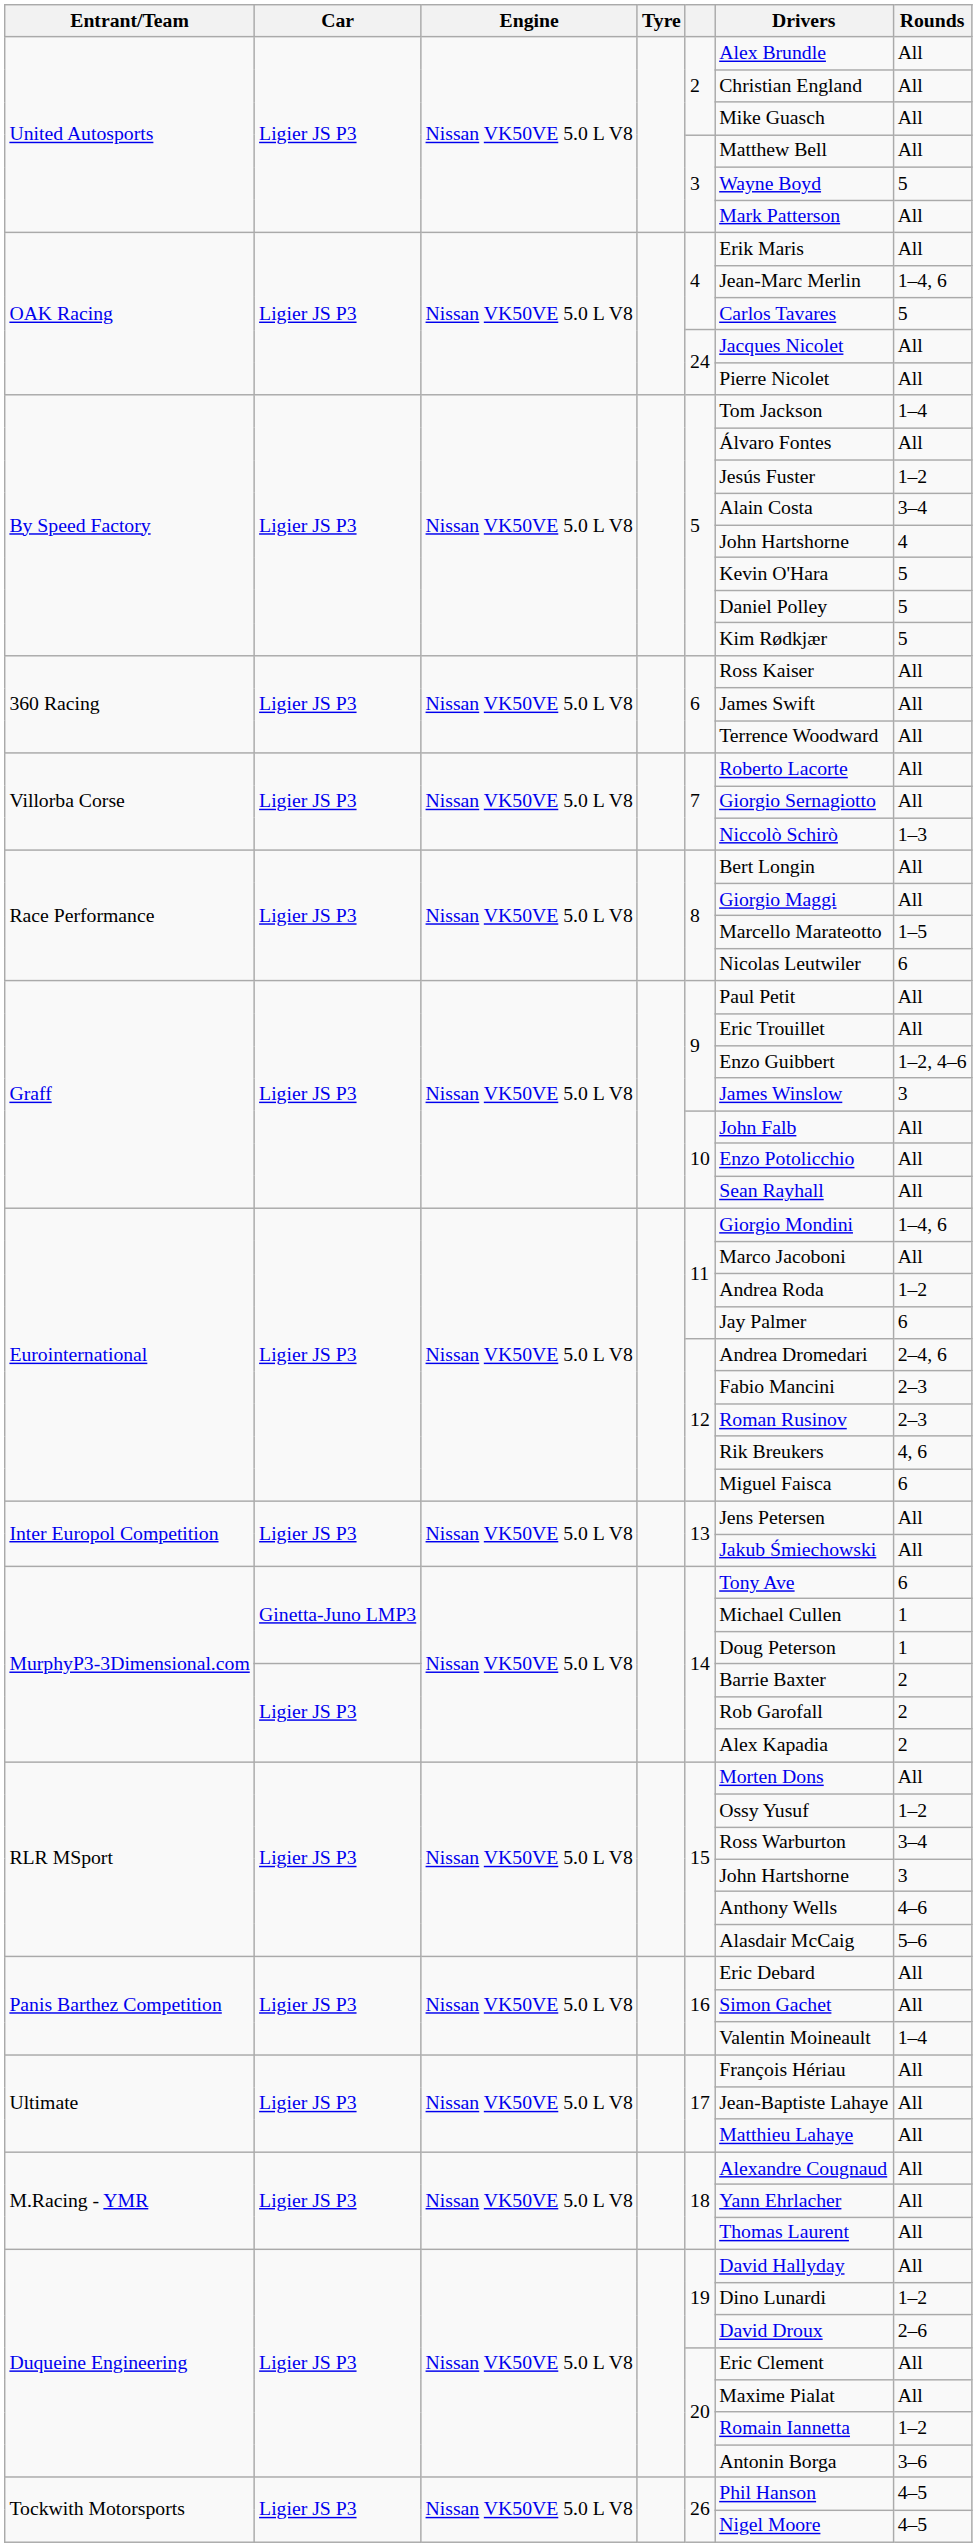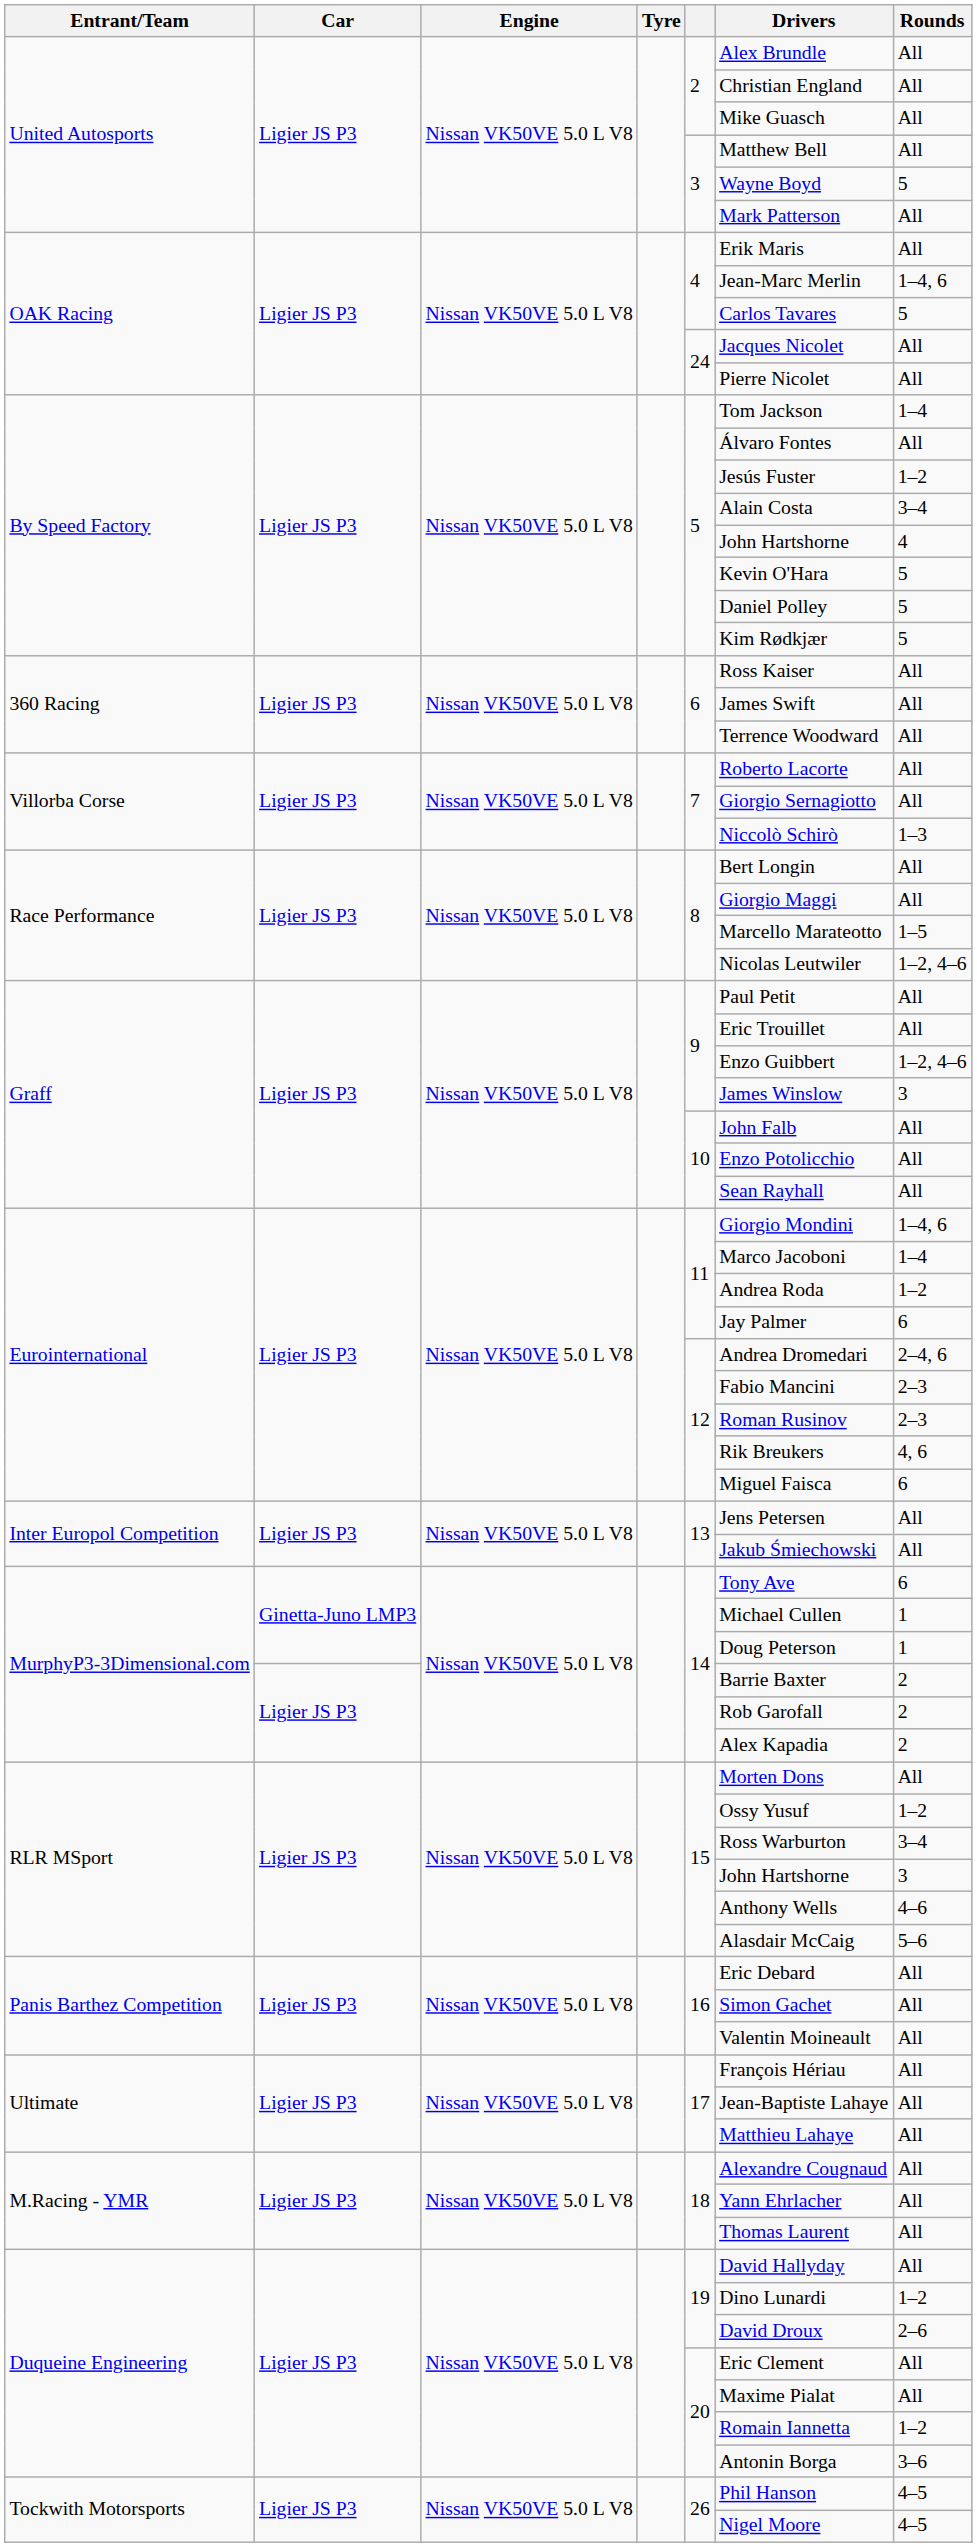row 30 | Rounds: 6 -> 1–2, 4–6
row 39 | Rounds: All -> 1–4
row 63 | Rounds: 1–4 -> All
